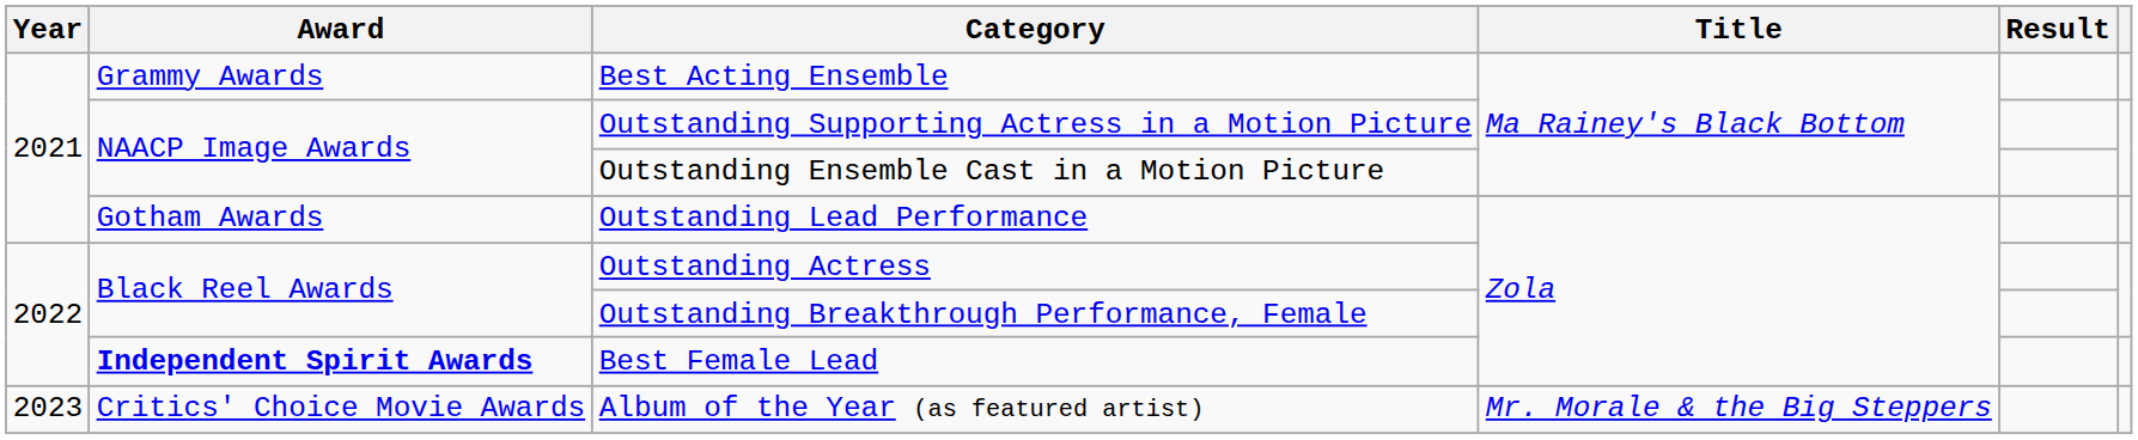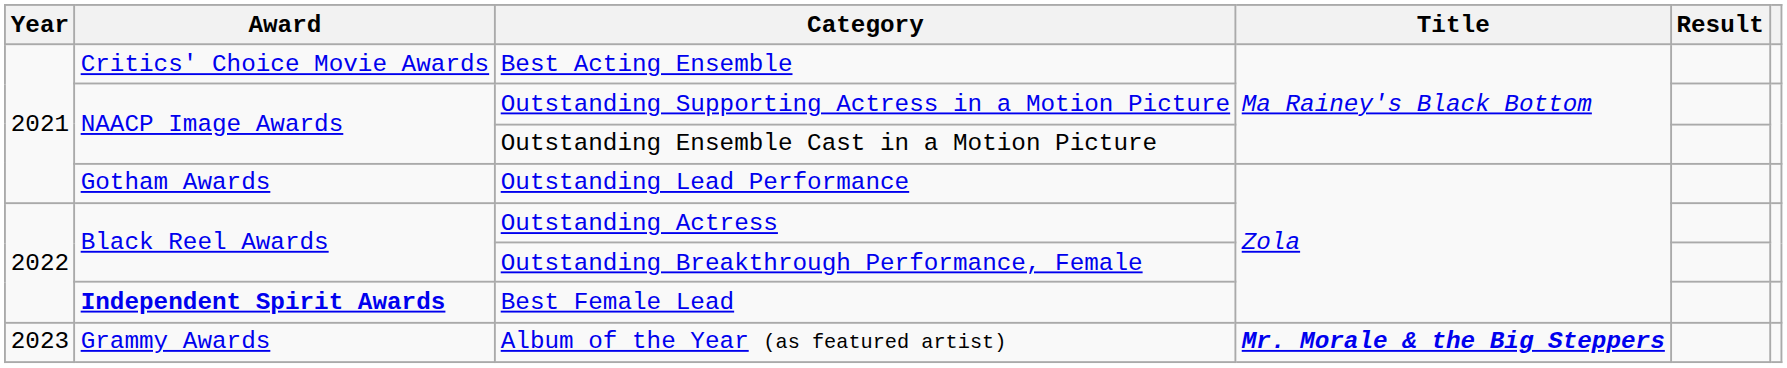Best Acting Ensemble | Award: Grammy Awards -> Critics' Choice Movie Awards
Album of the Year (as featured artist) | Award: Critics' Choice Movie Awards -> Grammy Awards
Album of the Year (as featured artist) | Title: normal -> bold
